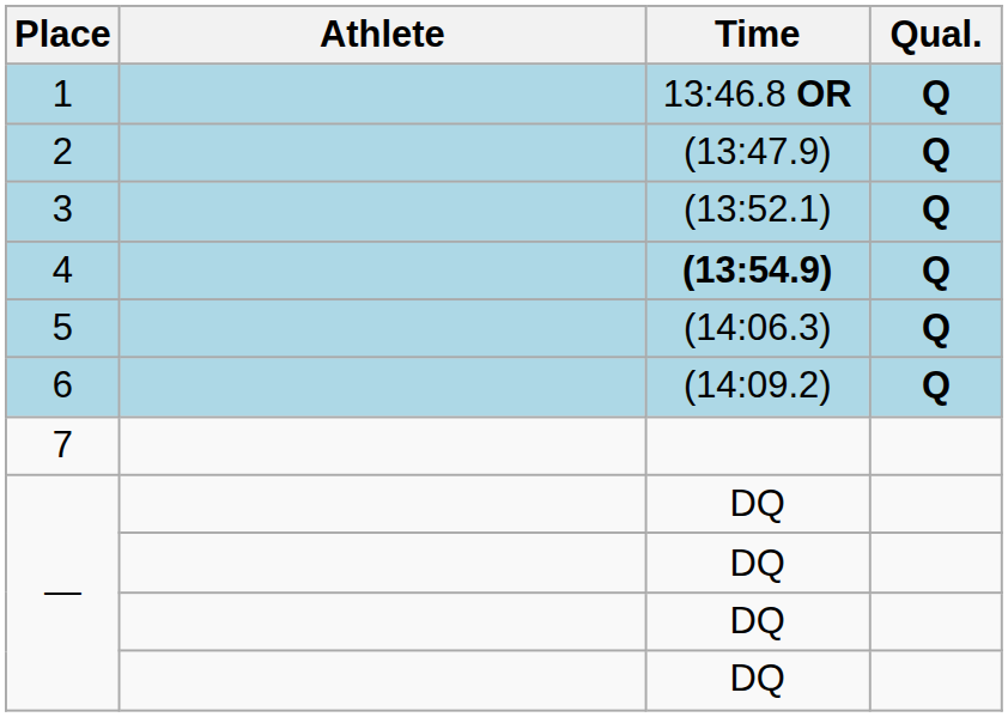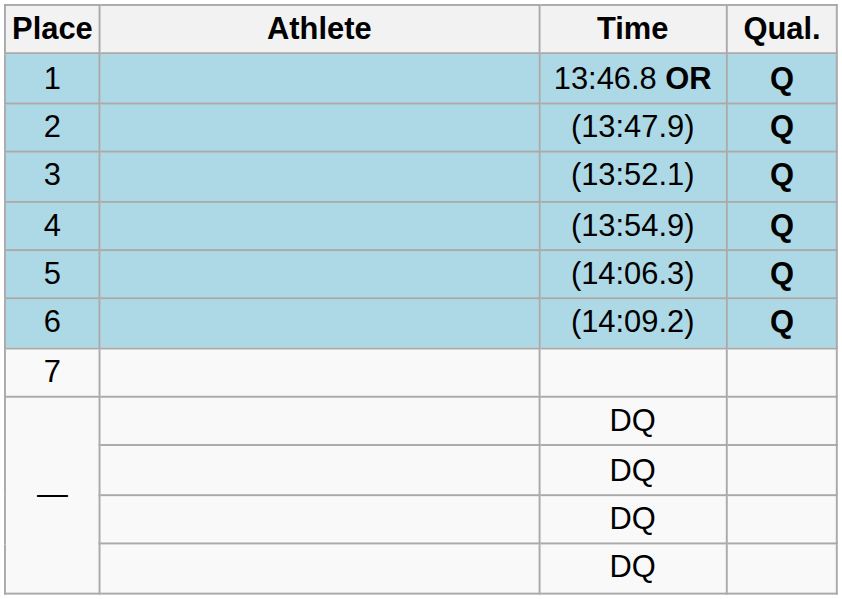4 | Time: bold -> normal
